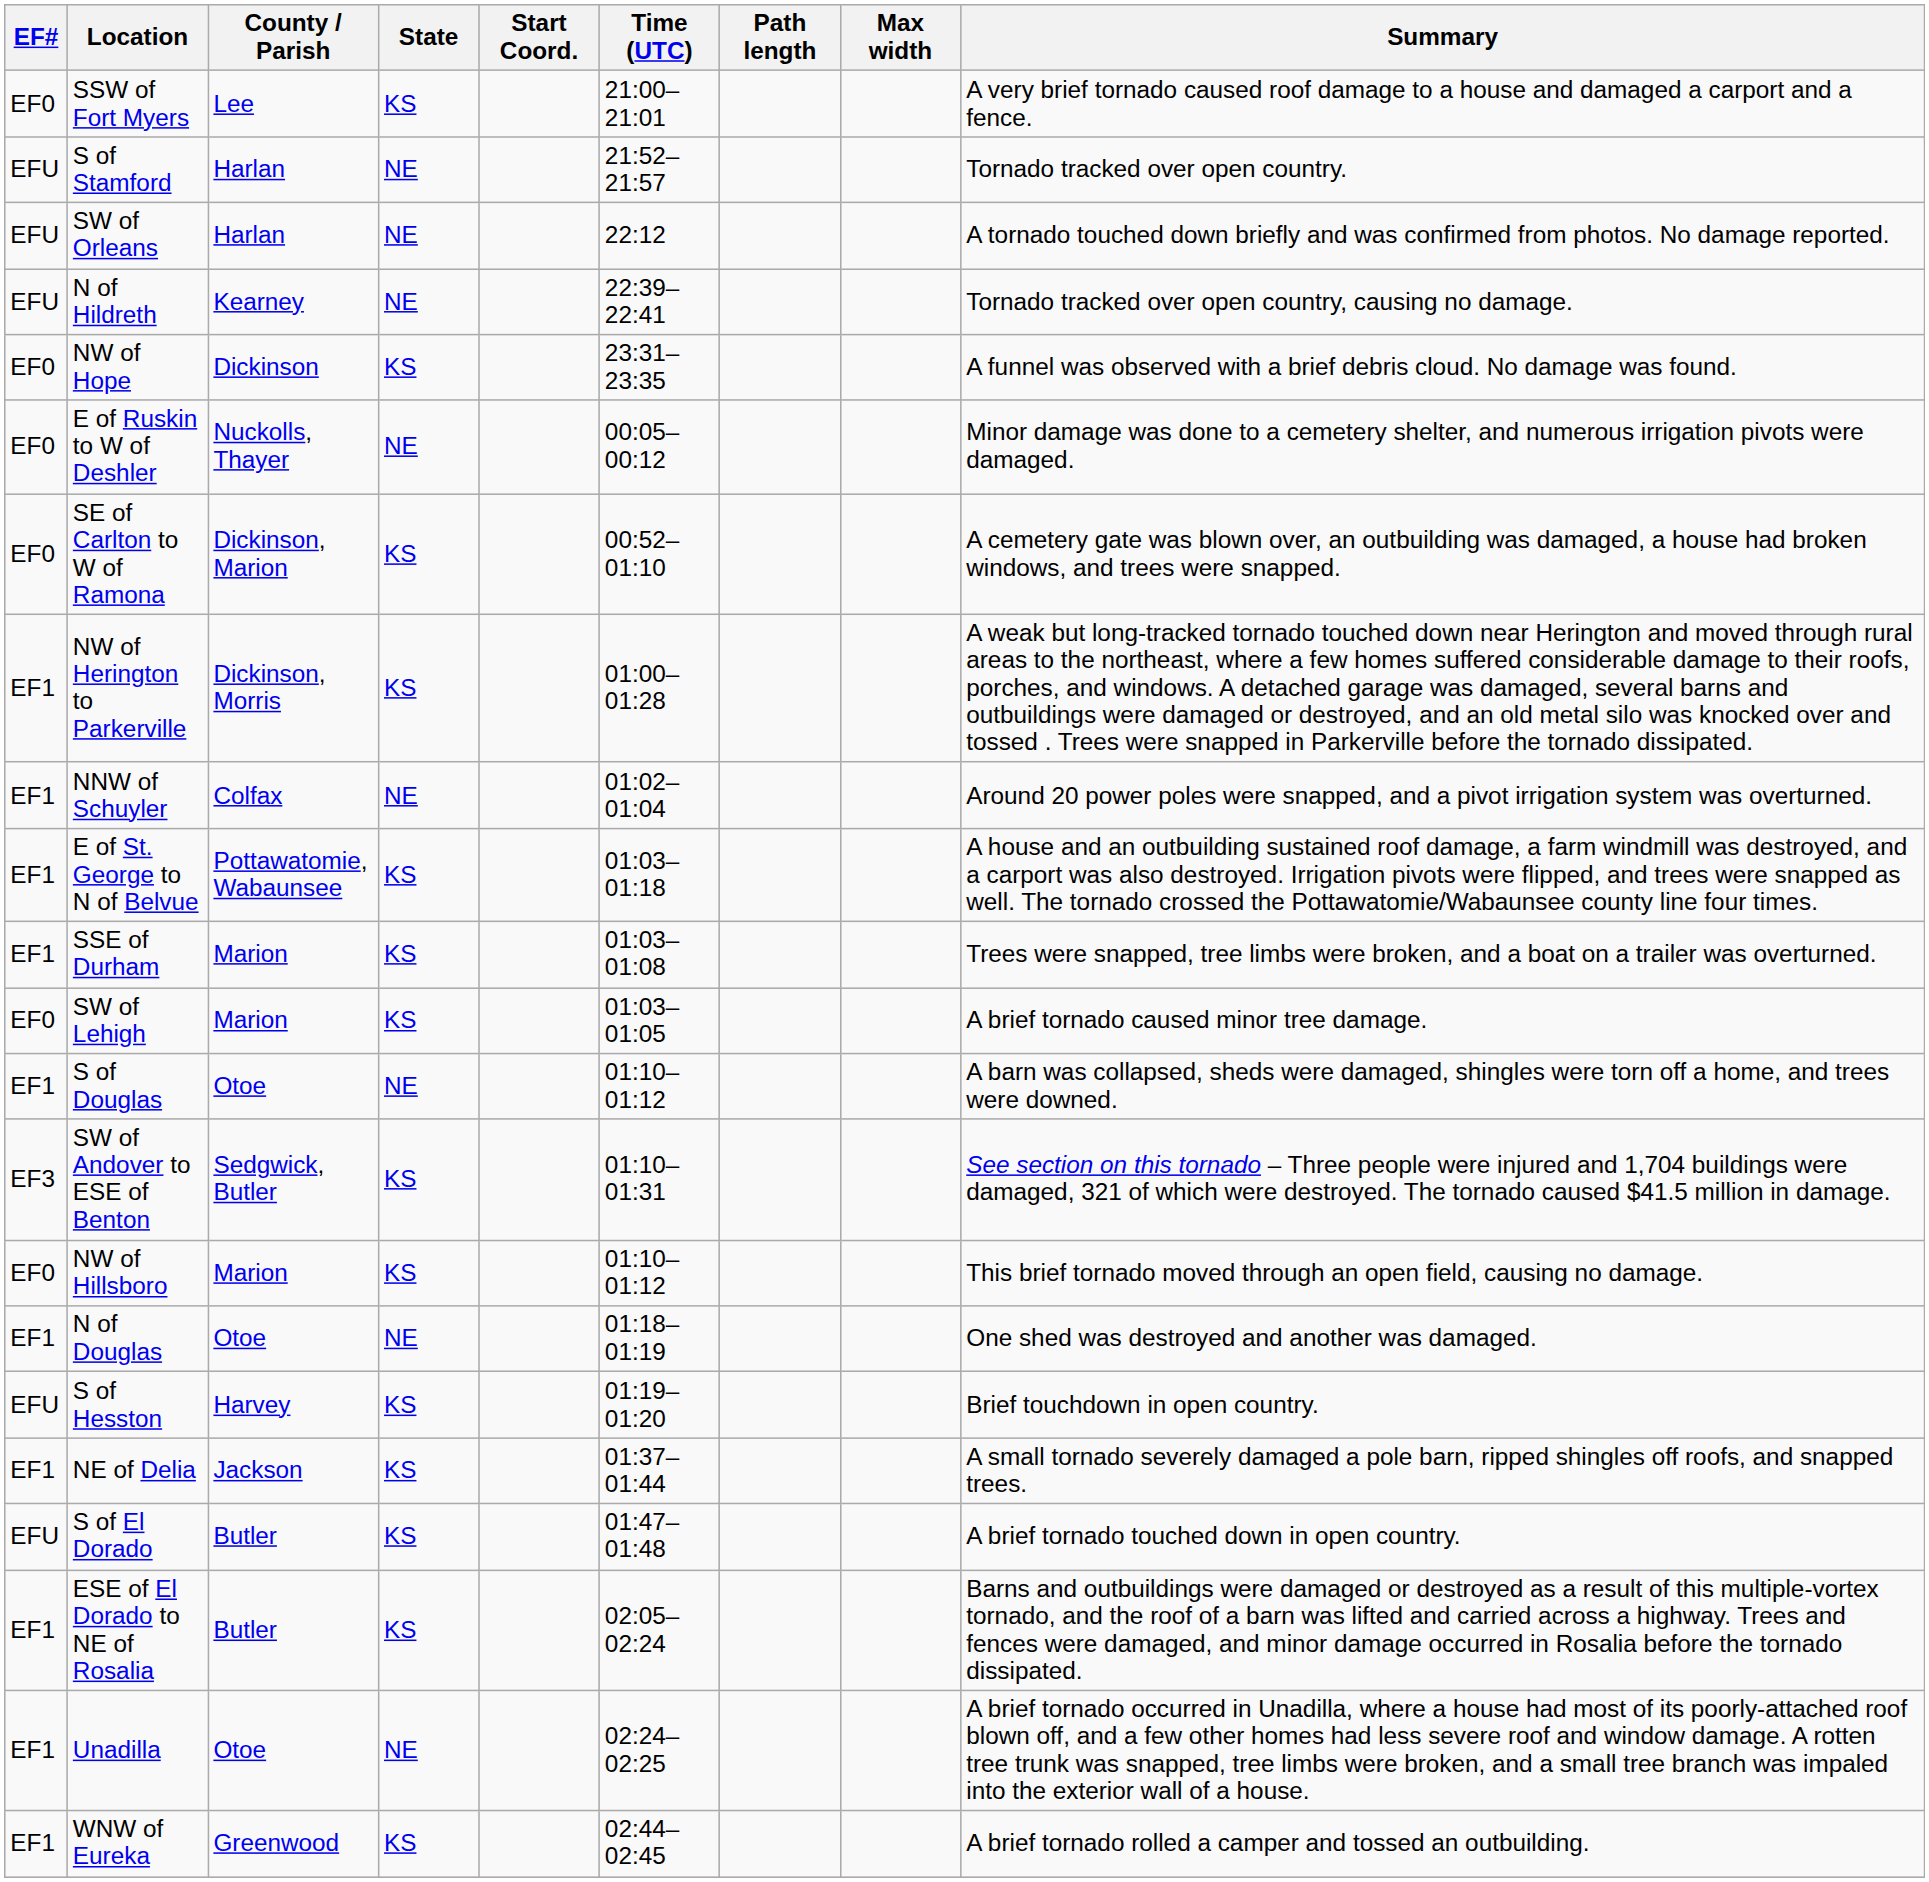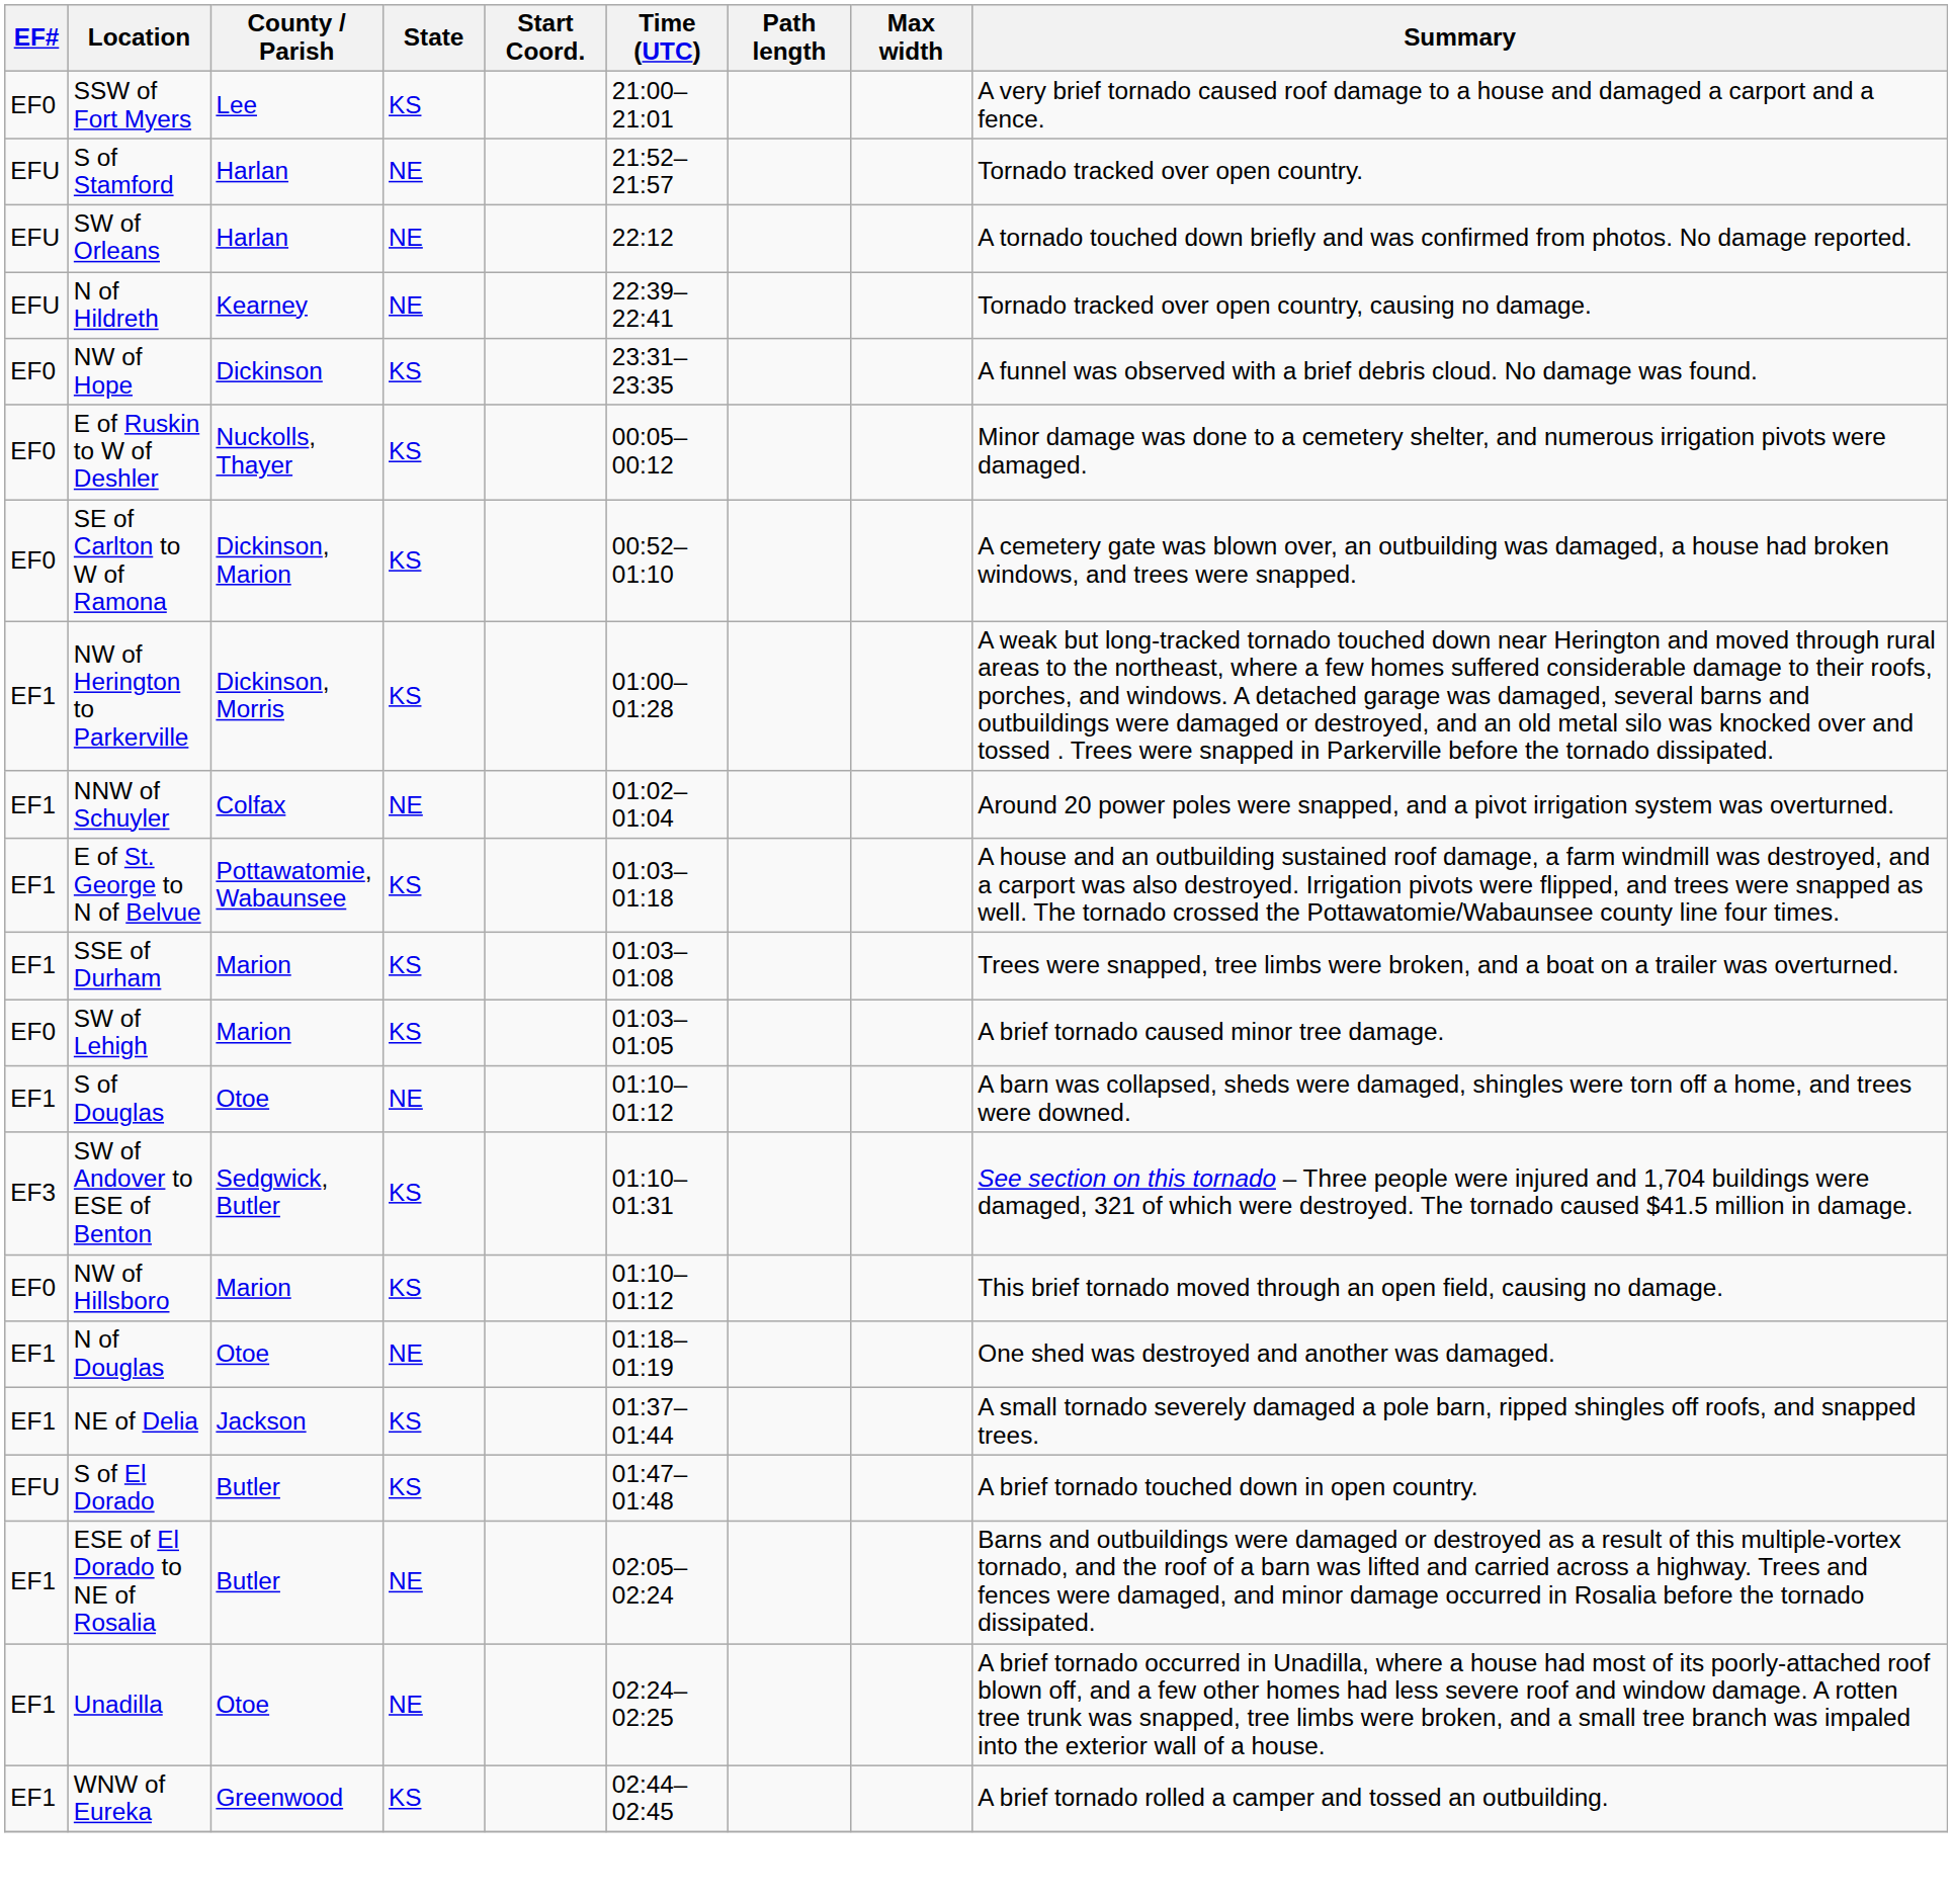E of Ruskin to W of Deshler | State: NE -> KS
- row: EFU | S of Hesston | Harvey | KS | 01:19–01:20 | Brief touchdown in open country.
ESE of El Dorado to NE of Rosalia | State: KS -> NE
